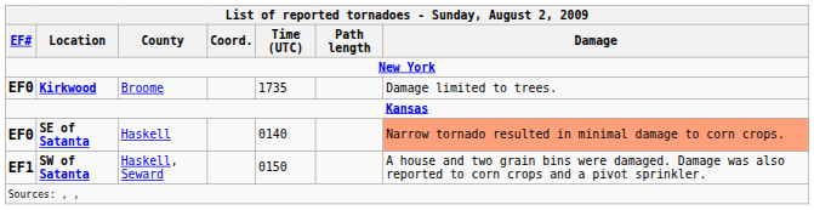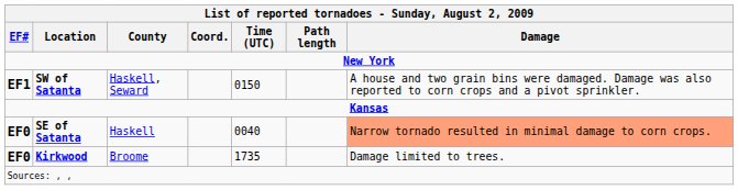rows swapped: Kirkwood <-> SW of Satanta
SE of Satanta | Time (UTC): 0140 -> 0040
